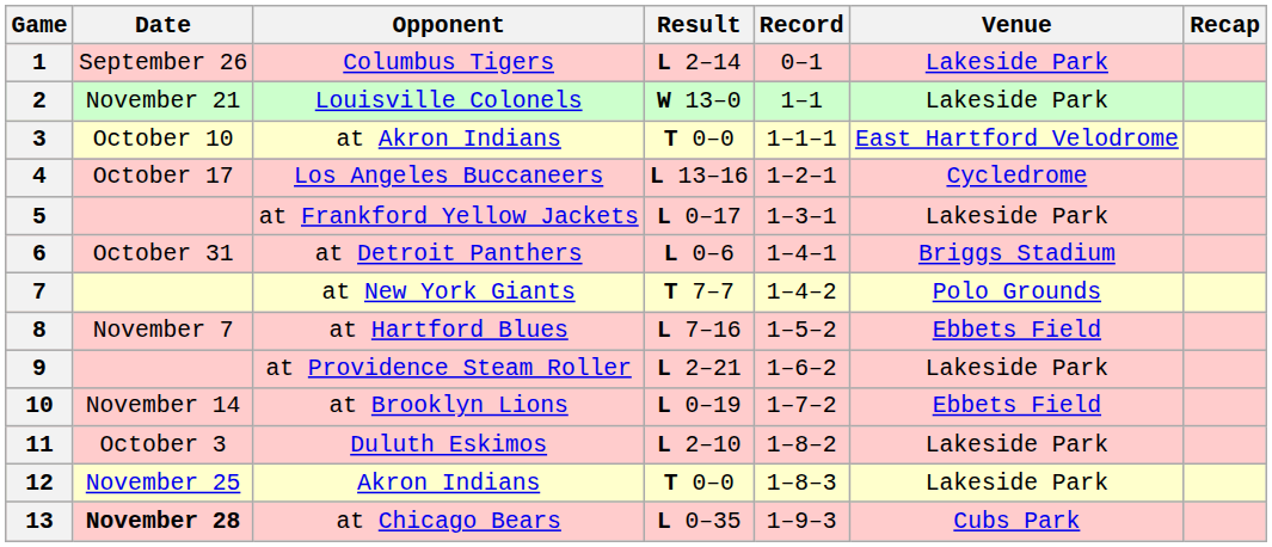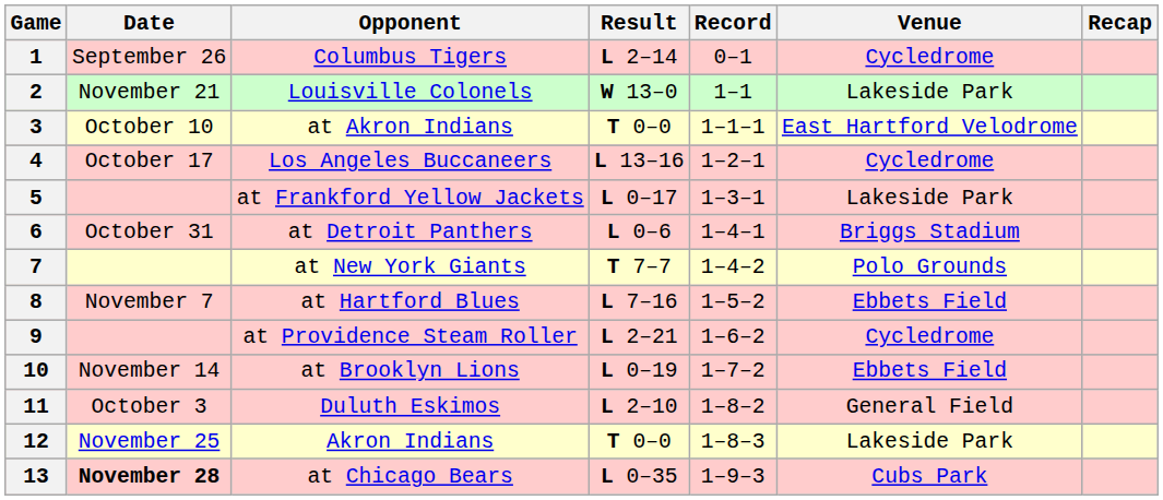1 | Venue: Lakeside Park -> Cycledrome
9 | Venue: Lakeside Park -> Cycledrome
11 | Venue: Lakeside Park -> General Field
